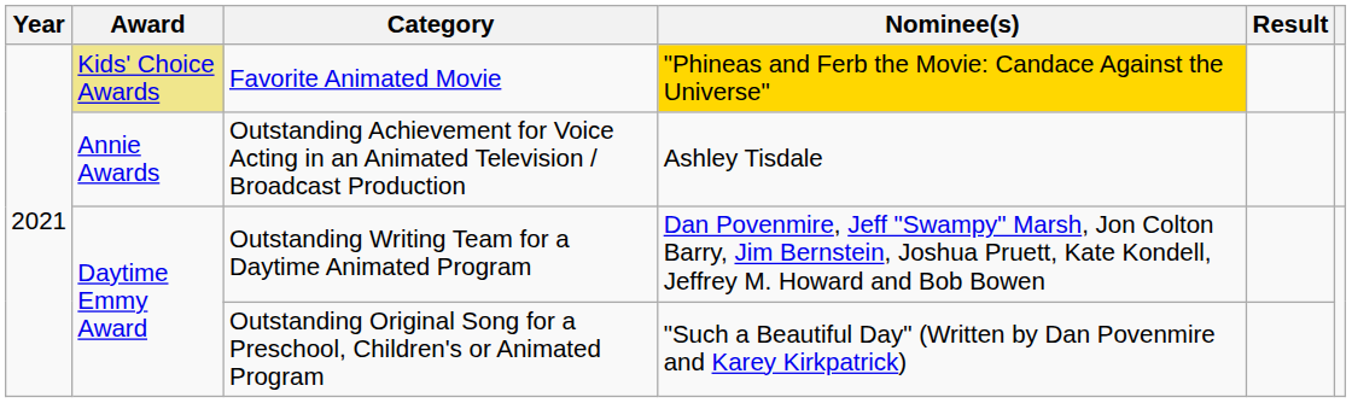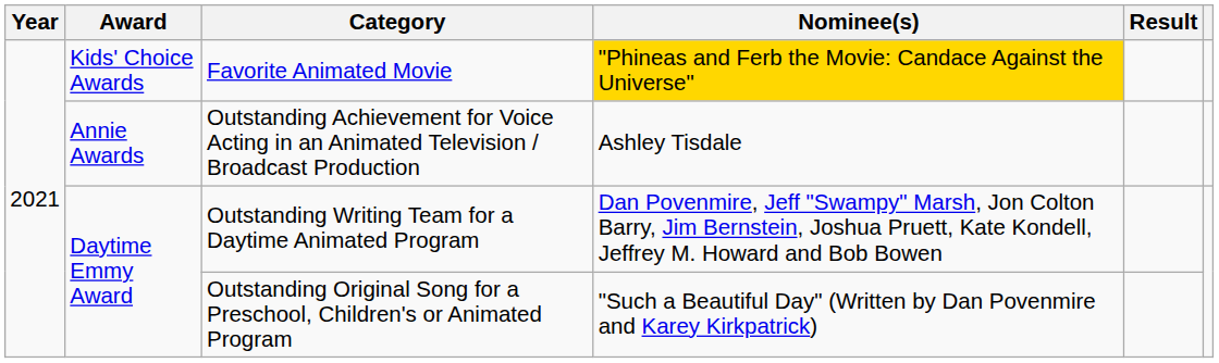Favorite Animated Movie | Award: khaki background -> no background
